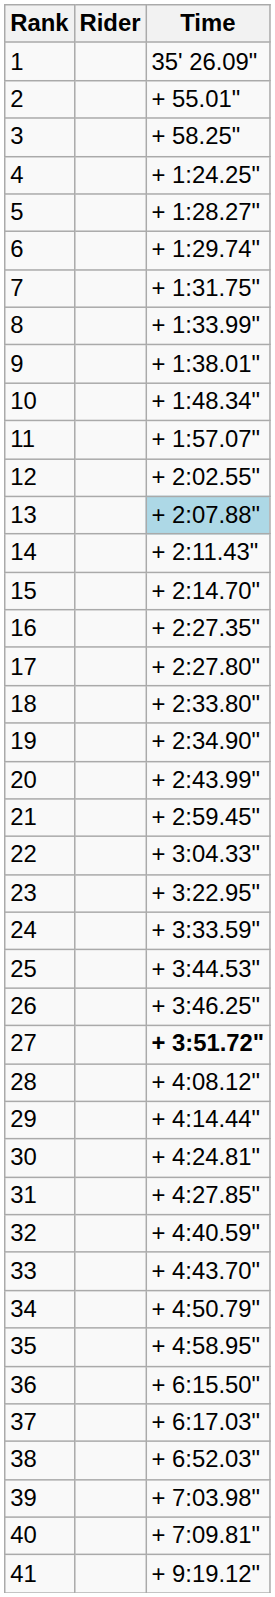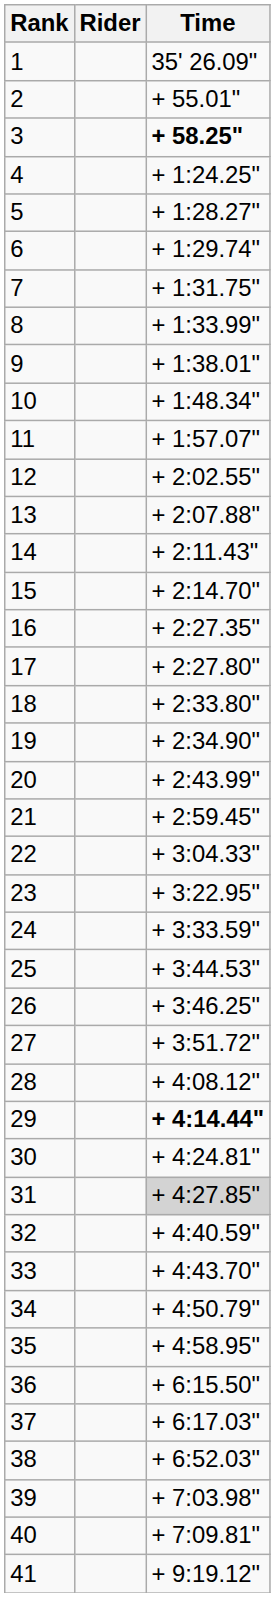3 | Time: normal -> bold
13 | Time: lightblue background -> no background
27 | Time: bold -> normal
29 | Time: normal -> bold
31 | Time: no background -> lightgrey background
